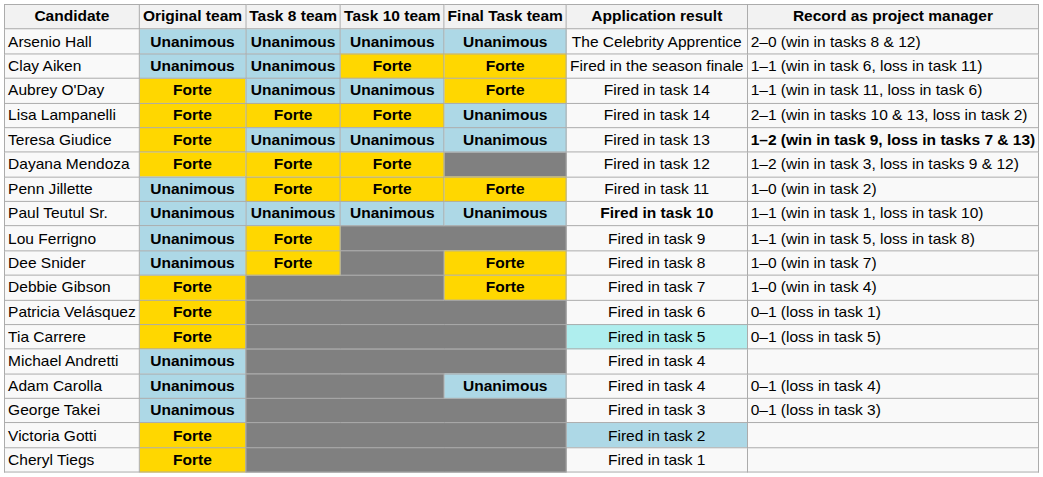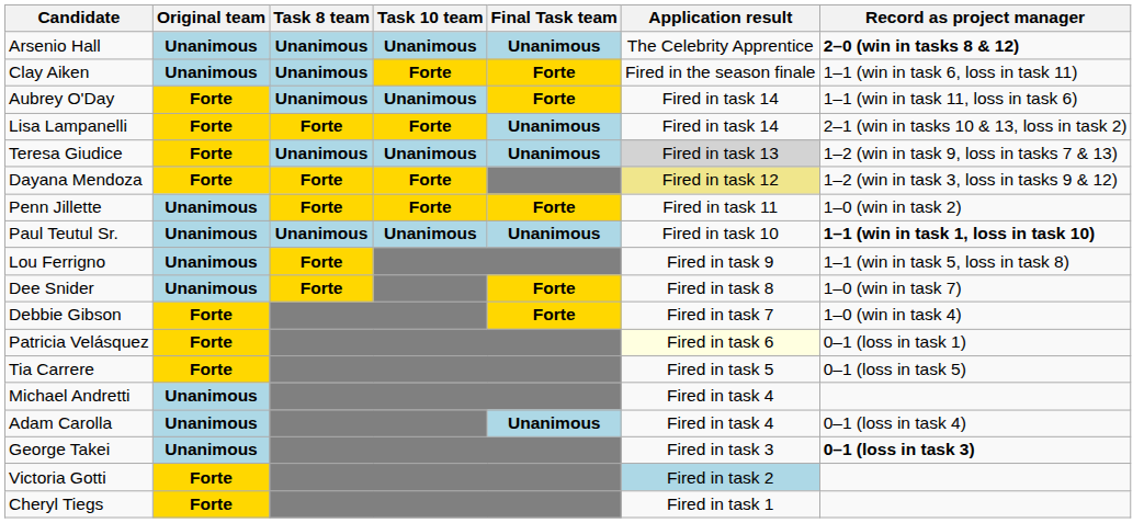Arsenio Hall | Record as project manager: normal -> bold
Teresa Giudice | Application result: no background -> lightgrey background
Teresa Giudice | Record as project manager: bold -> normal
Dayana Mendoza | Application result: no background -> khaki background
Paul Teutul Sr. | Application result: bold -> normal
Paul Teutul Sr. | Record as project manager: normal -> bold
Patricia Velásquez | Application result: no background -> lightyellow background
Tia Carrere | Application result: paleturquoise background -> no background
George Takei | Record as project manager: normal -> bold
